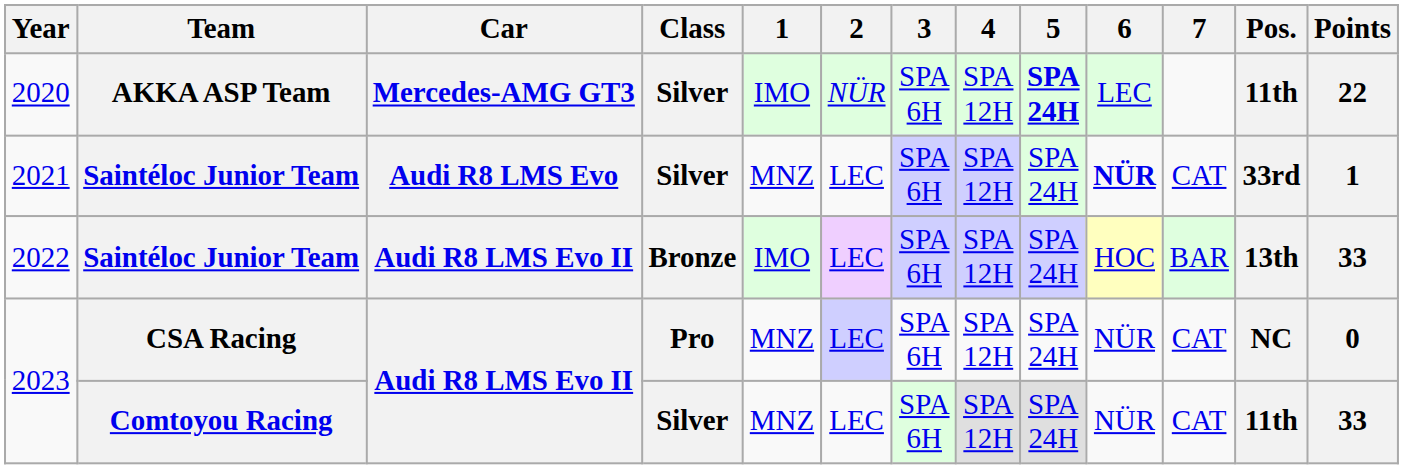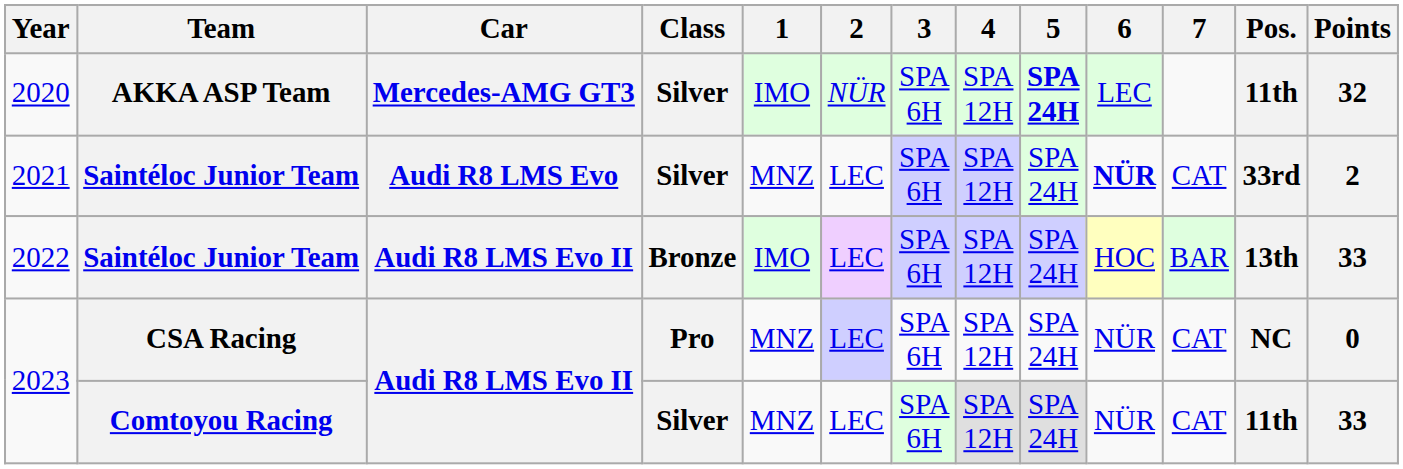2020 | Points: 22 -> 32
2021 | Points: 1 -> 2
